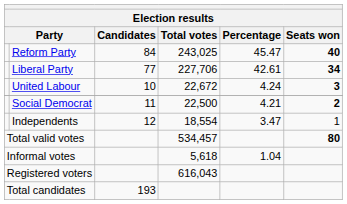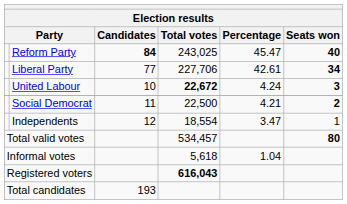Reform Party | Candidates: normal -> bold
United Labour | Total votes: normal -> bold
Registered voters | Total votes: normal -> bold
